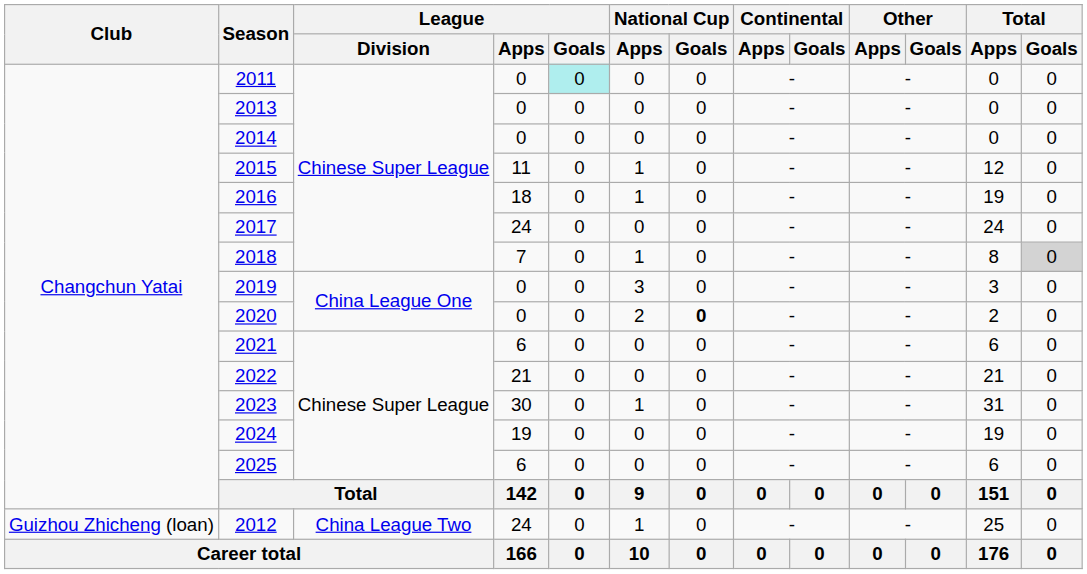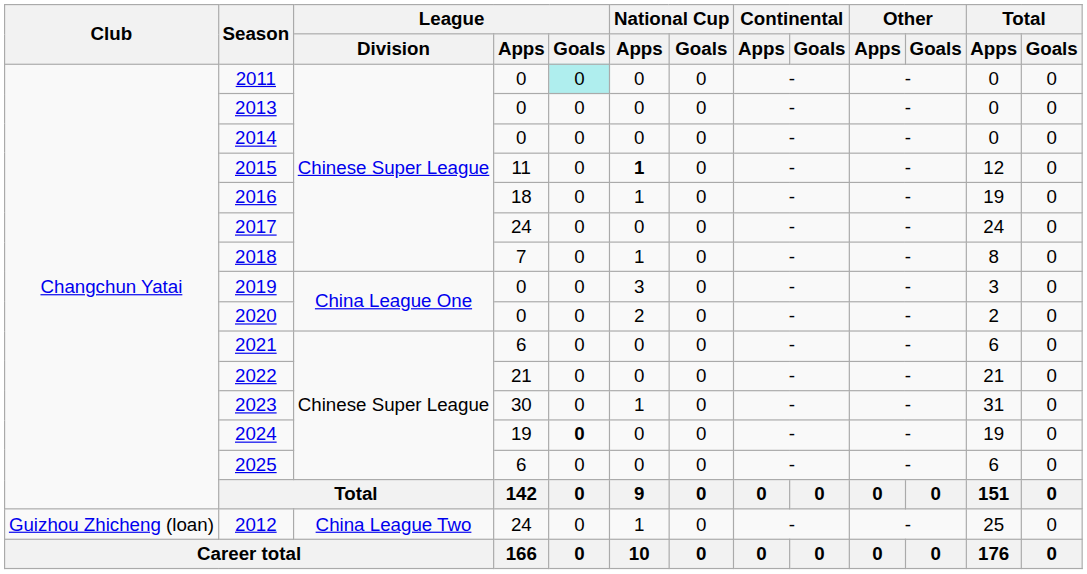2015 | National Cup / Apps: normal -> bold
2018 | Total / Goals: lightgrey background -> no background
2020 | National Cup / Goals: bold -> normal
2024 | League / Goals: normal -> bold
